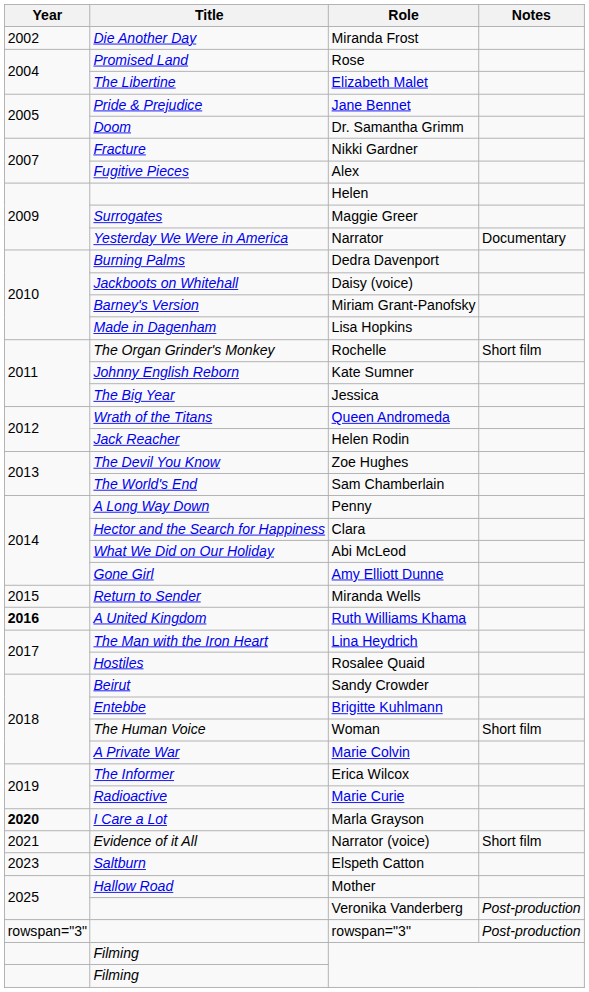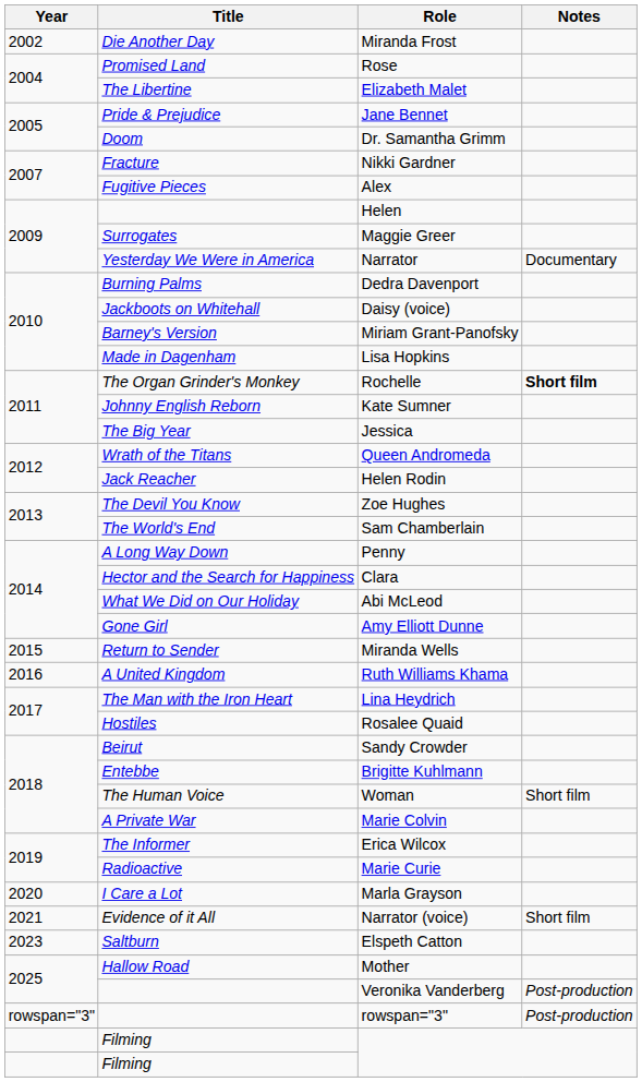Rochelle | Notes: normal -> bold
Ruth Williams Khama | Year: bold -> normal
Marla Grayson | Year: bold -> normal
